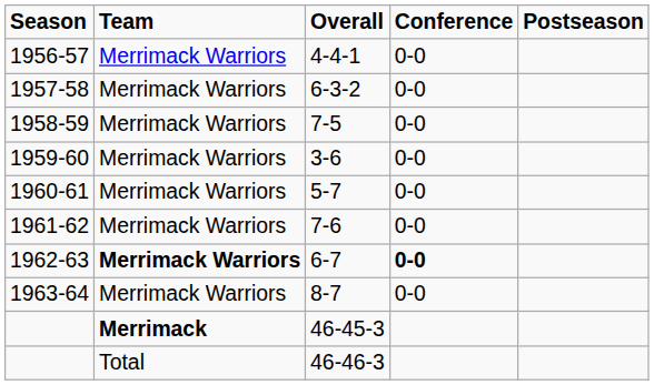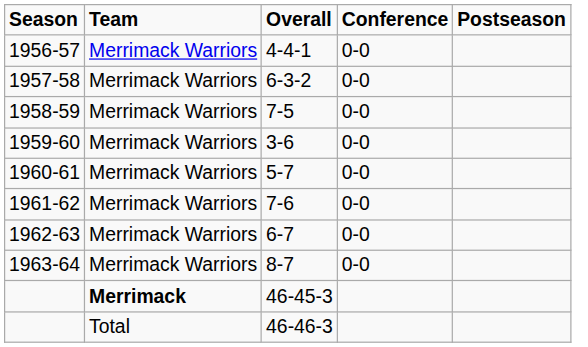6-7 | Team: bold -> normal
6-7 | Conference: bold -> normal
